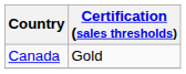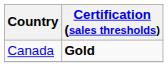Canada | Certification (sales thresholds): normal -> bold
